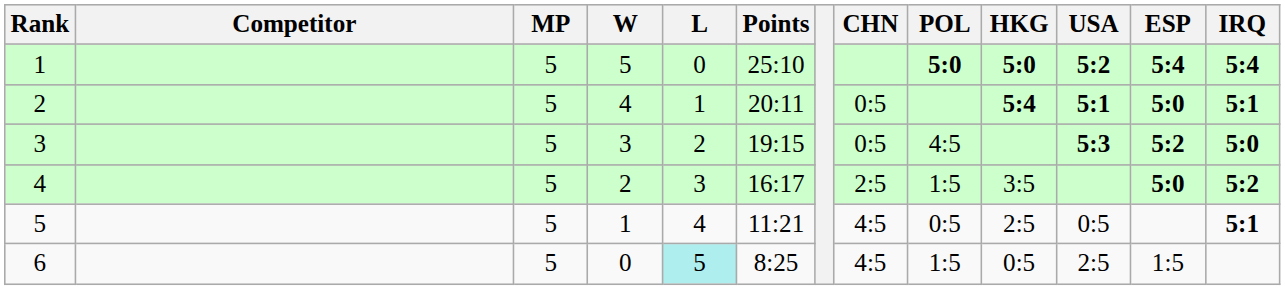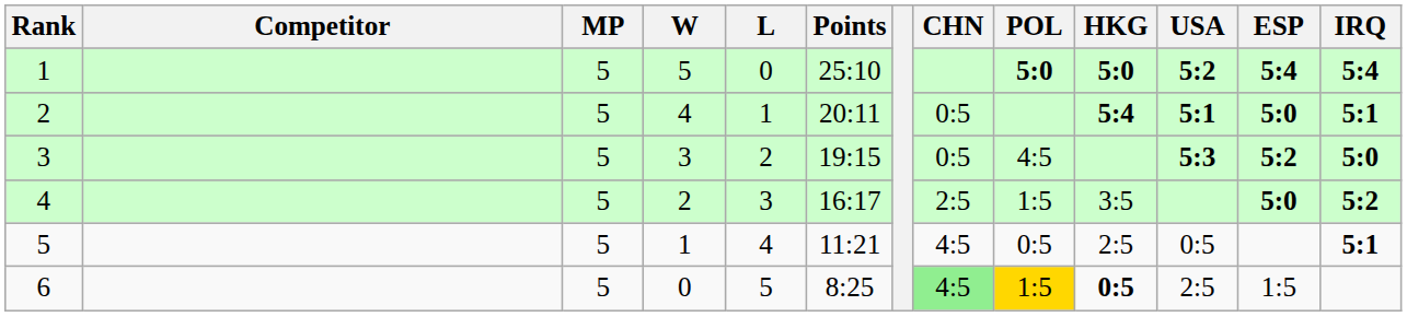6 | L: paleturquoise background -> no background
6 | CHN: no background -> lightgreen background
6 | POL: no background -> gold background
6 | HKG: normal -> bold
